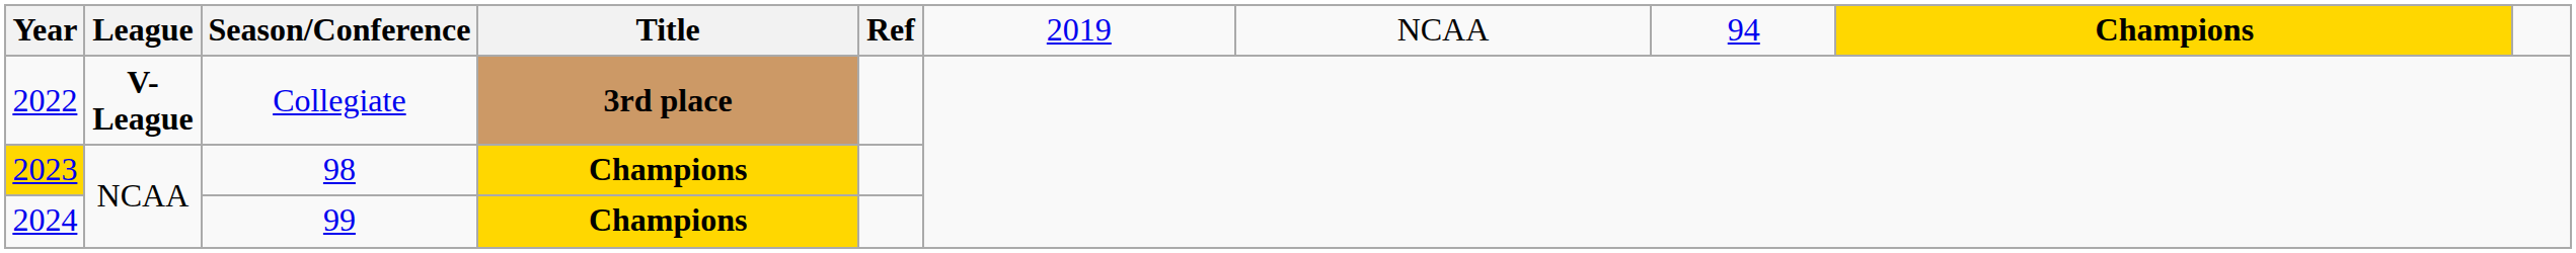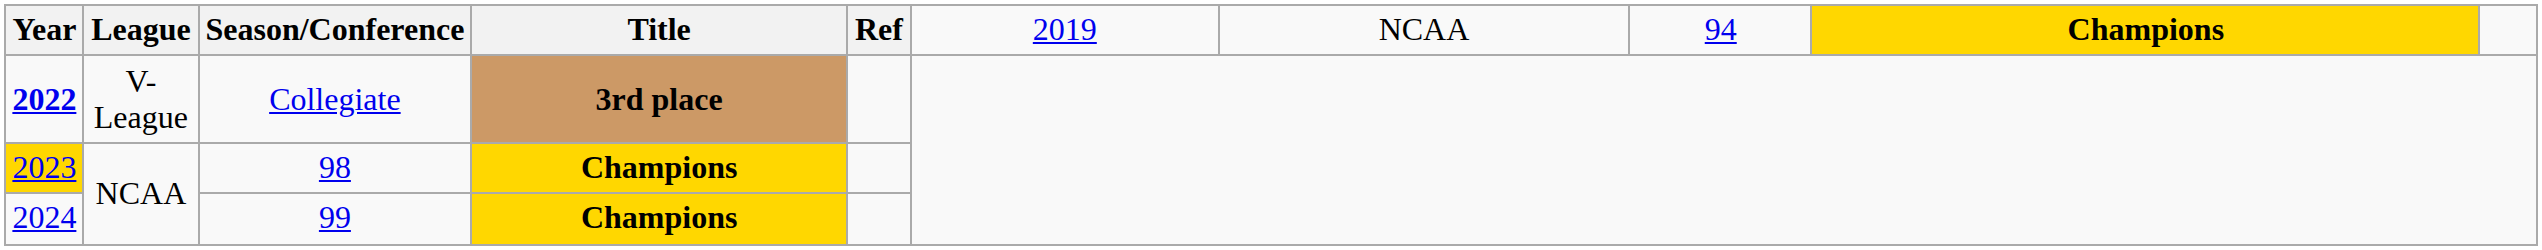Collegiate | Year: normal -> bold
Collegiate | League: bold -> normal
